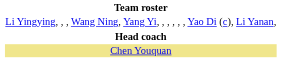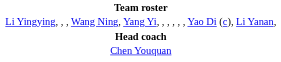row 4 | column 1: khaki background -> no background
